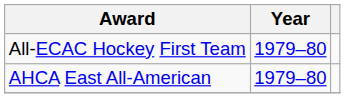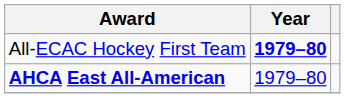row 2 | Year: normal -> bold
row 3 | Award: normal -> bold
